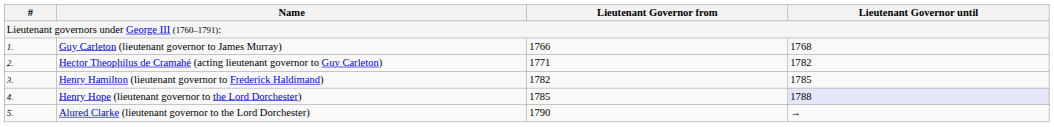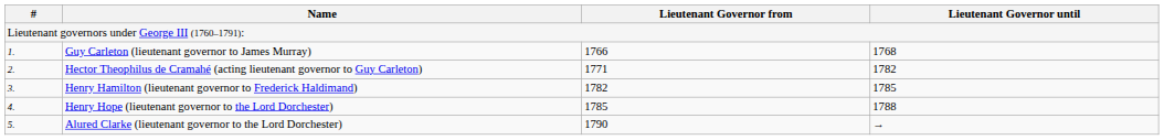Henry Hope (lieutenant governor to the Lord Dorchester) | Lieutenant Governor until: lavender background -> no background
